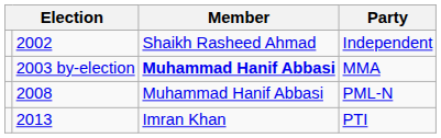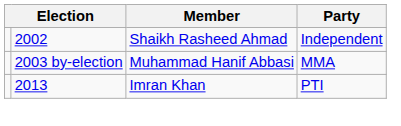MMA | Member: bold -> normal
- row: 2008 | Muhammad Hanif Abbasi | PML-N
